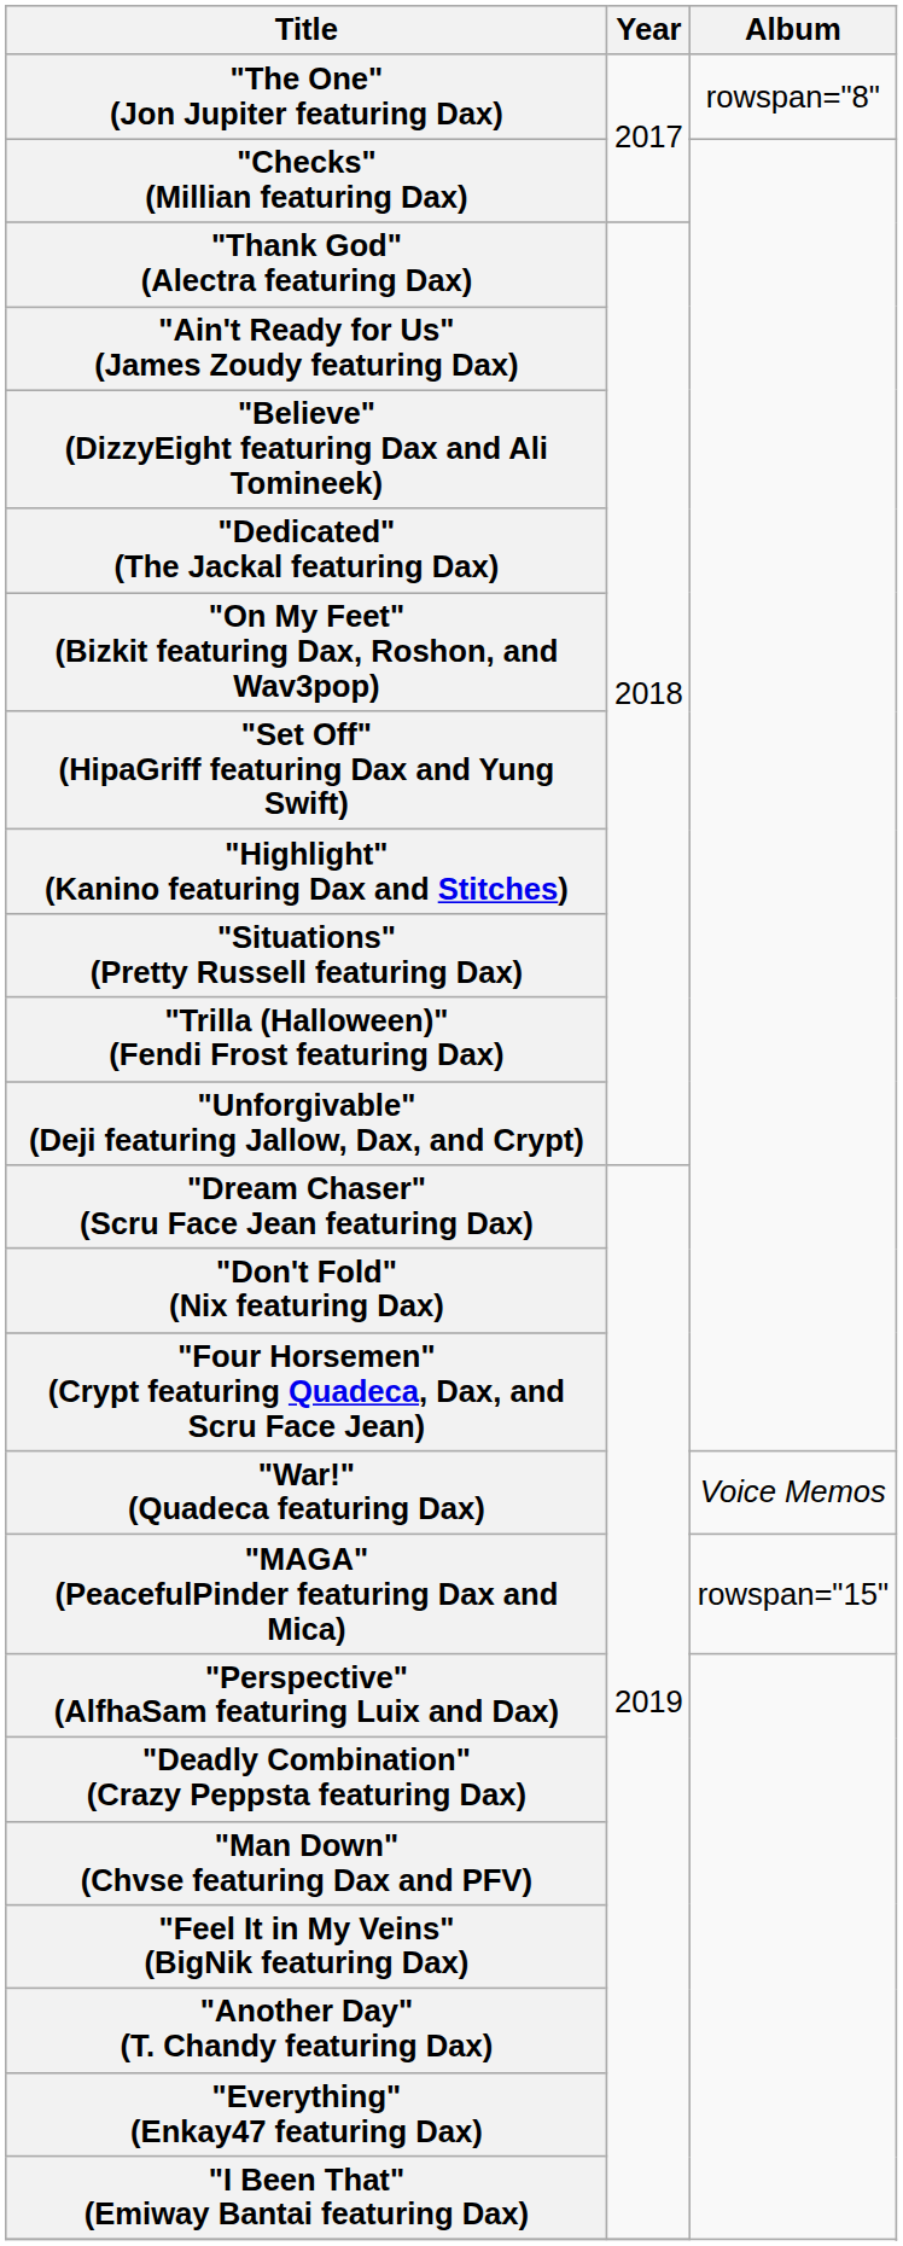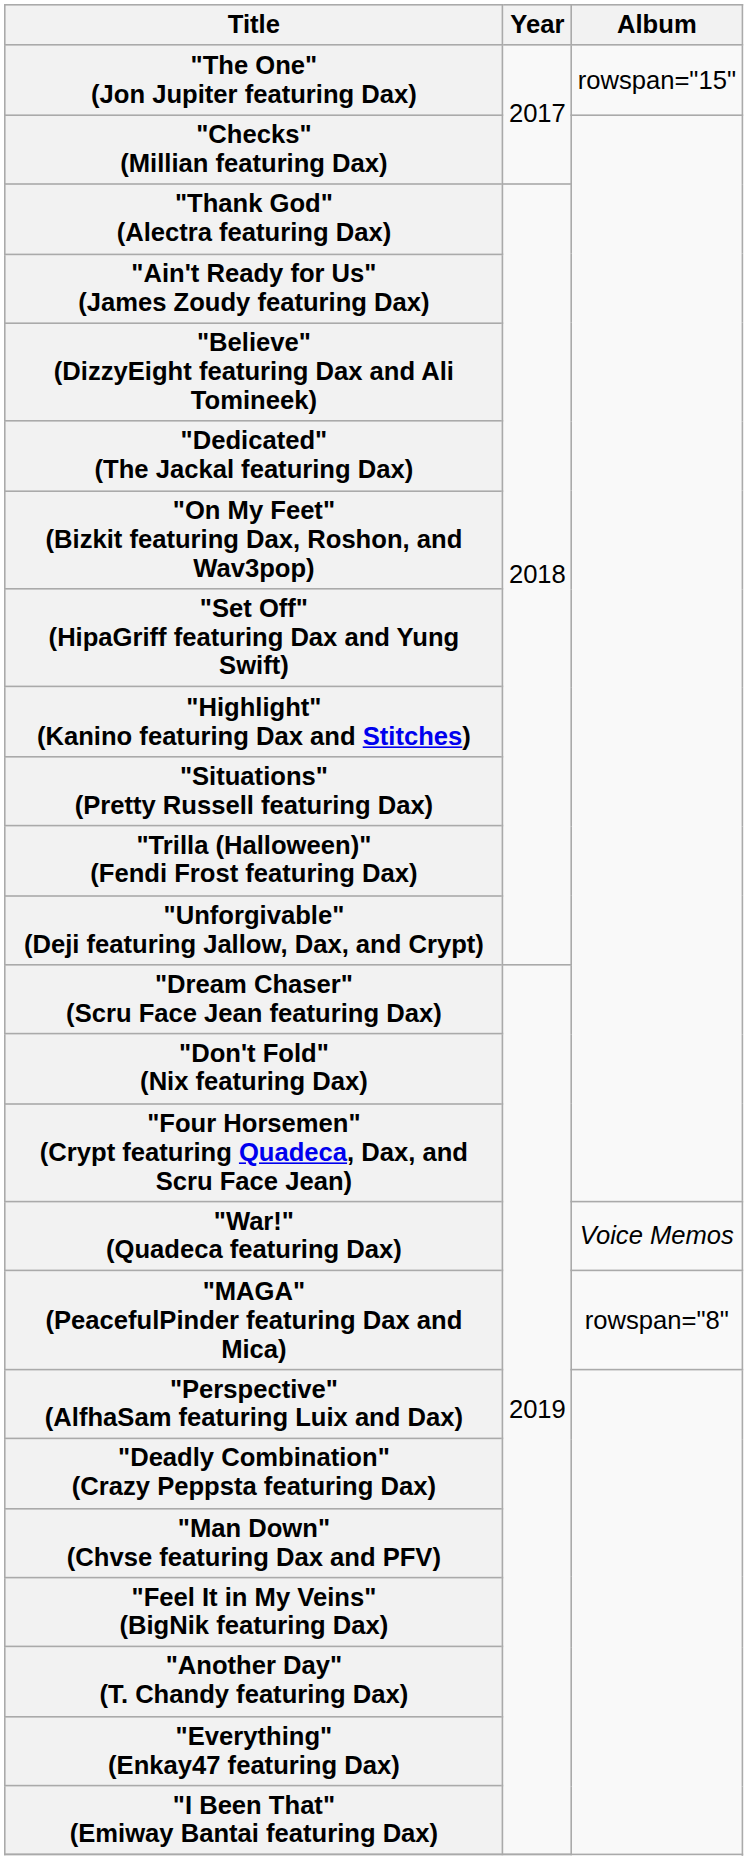"The One" (Jon Jupiter featuring Dax) | Album: rowspan="8" -> rowspan="15"
"MAGA" (PeacefulPinder featuring Dax and Mica) | Album: rowspan="15" -> rowspan="8"
